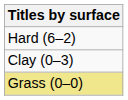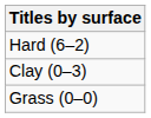row 4 | column 1: khaki background -> no background
